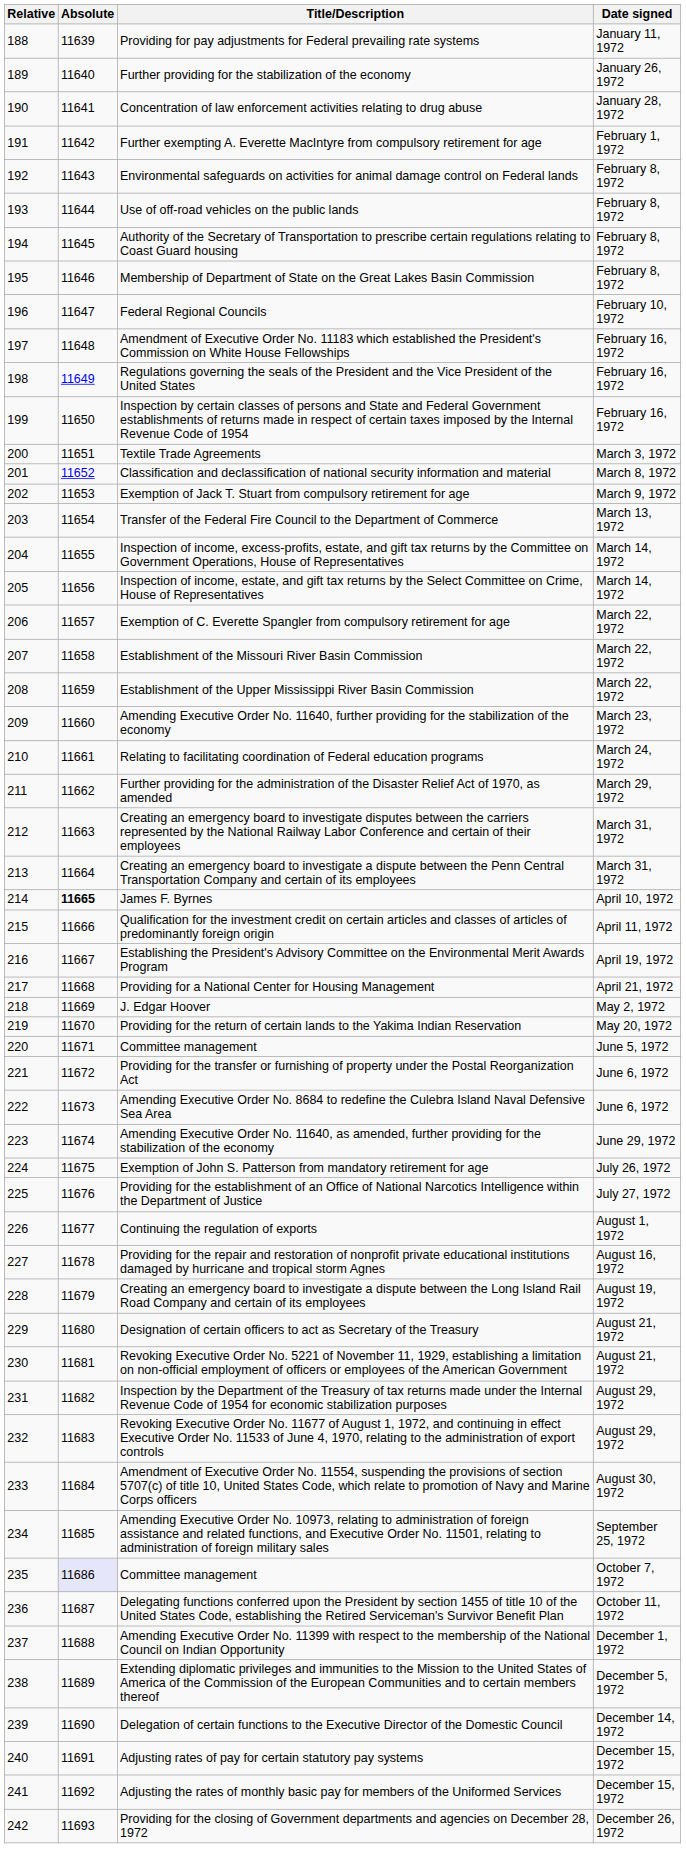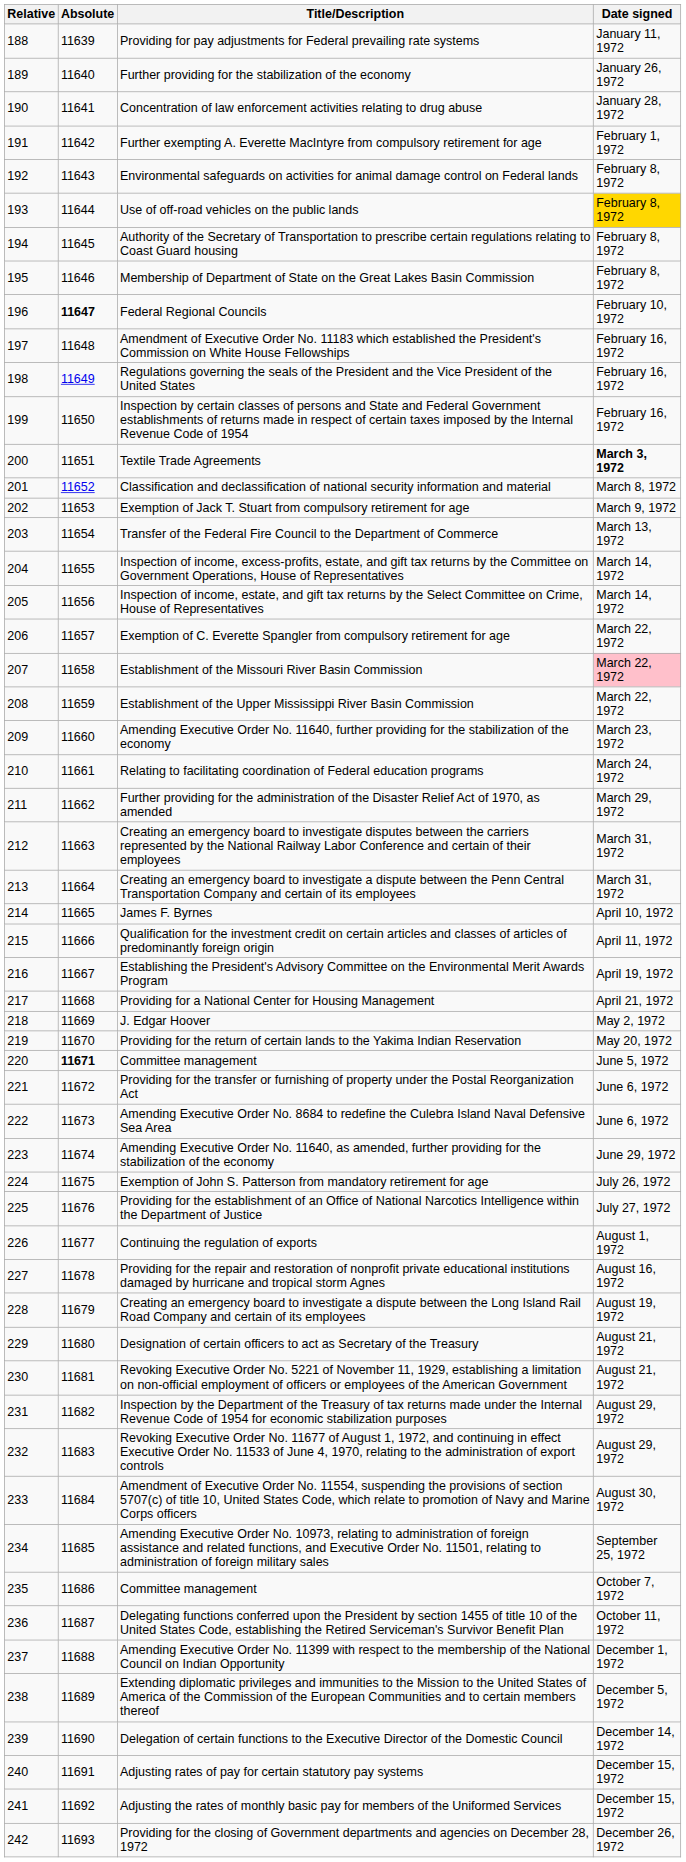Use of off-road vehicles on the public lands | Date signed: no background -> gold background
Federal Regional Councils | Absolute: normal -> bold
Textile Trade Agreements | Date signed: normal -> bold
Establishment of the Missouri River Basin Commission | Date signed: no background -> pink background
James F. Byrnes | Absolute: bold -> normal
220 / Committee management | Absolute: normal -> bold
235 / Committee management | Absolute: lavender background -> no background
